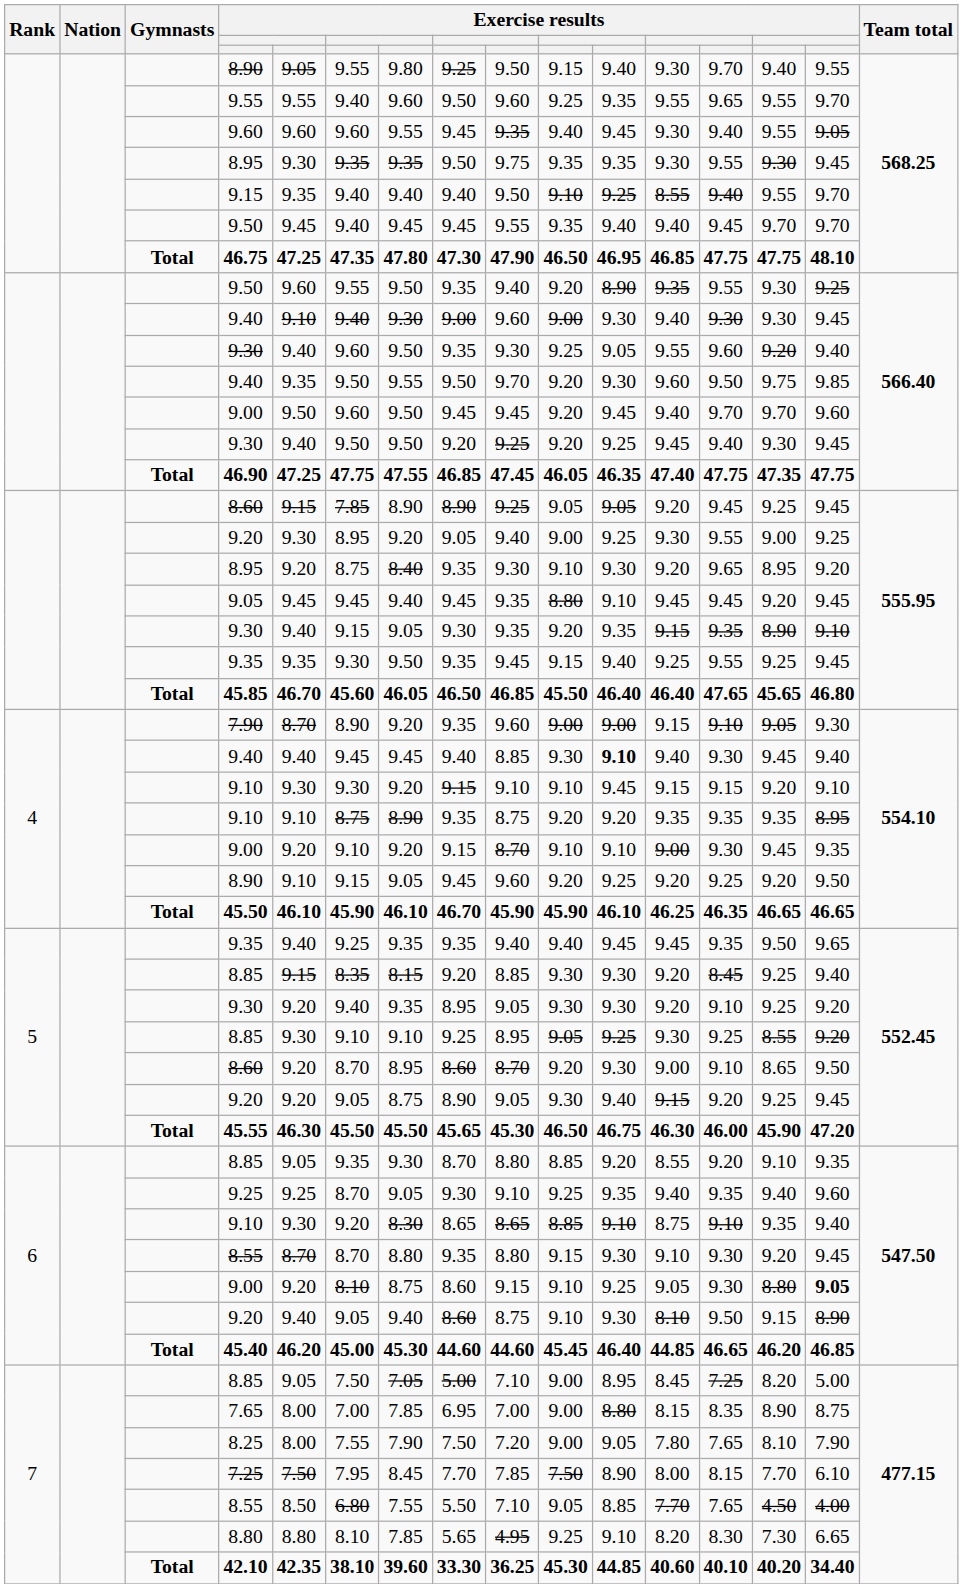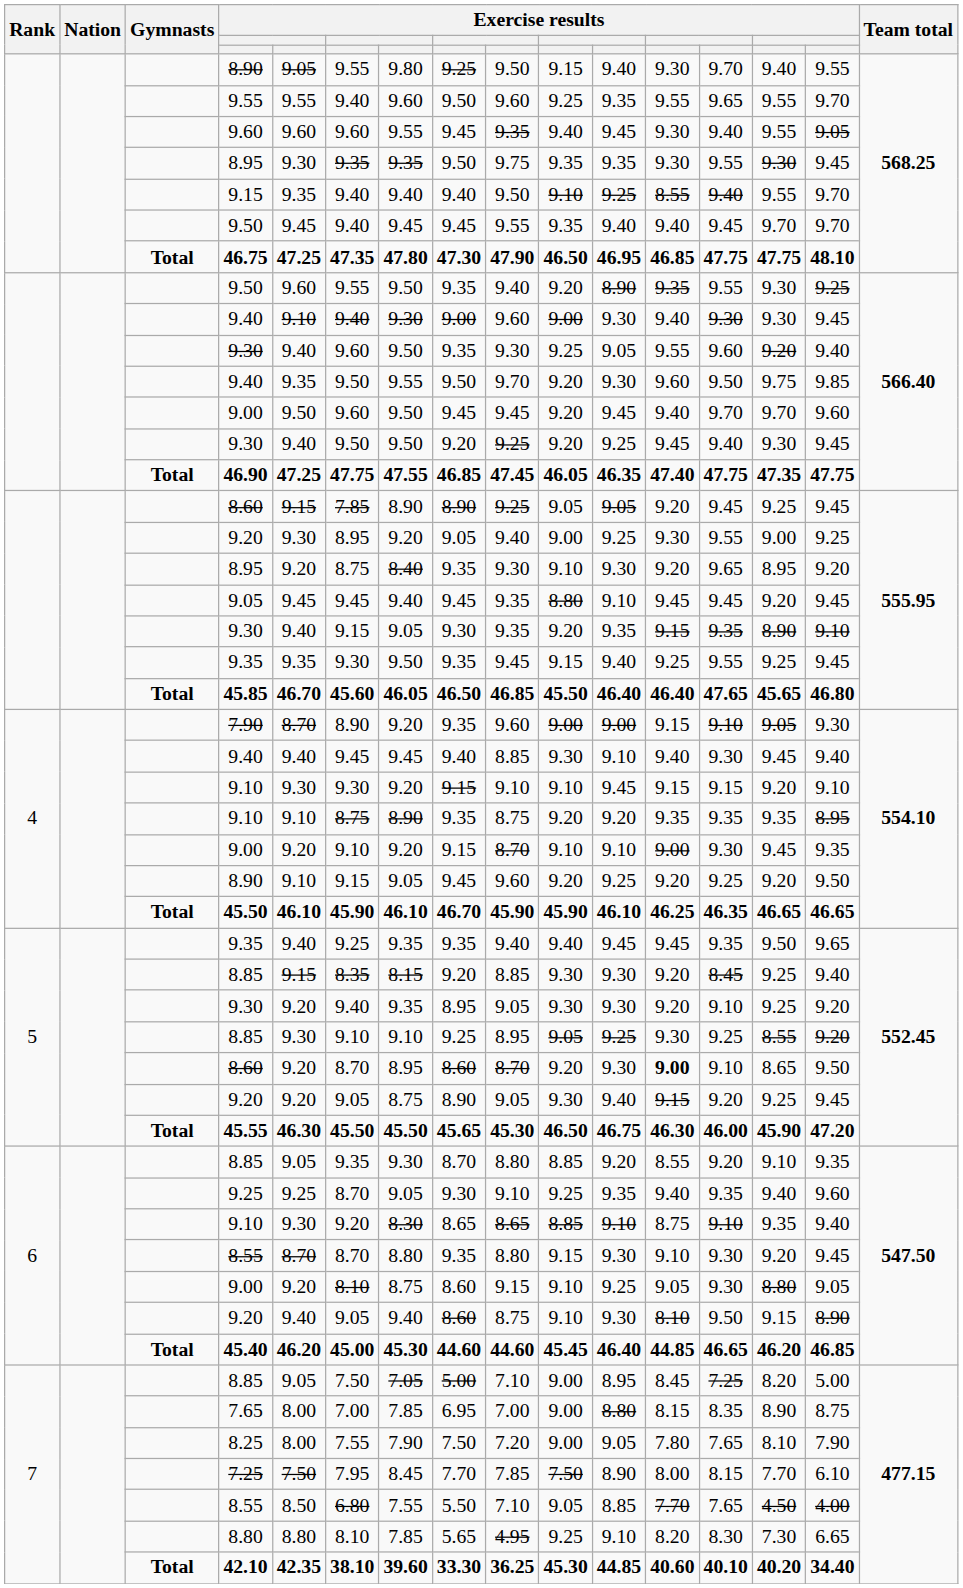4 / 9.40 | column 11: bold -> normal
5 / 8.60 | column 12: normal -> bold
6 / 9.00 | column 15: bold -> normal
